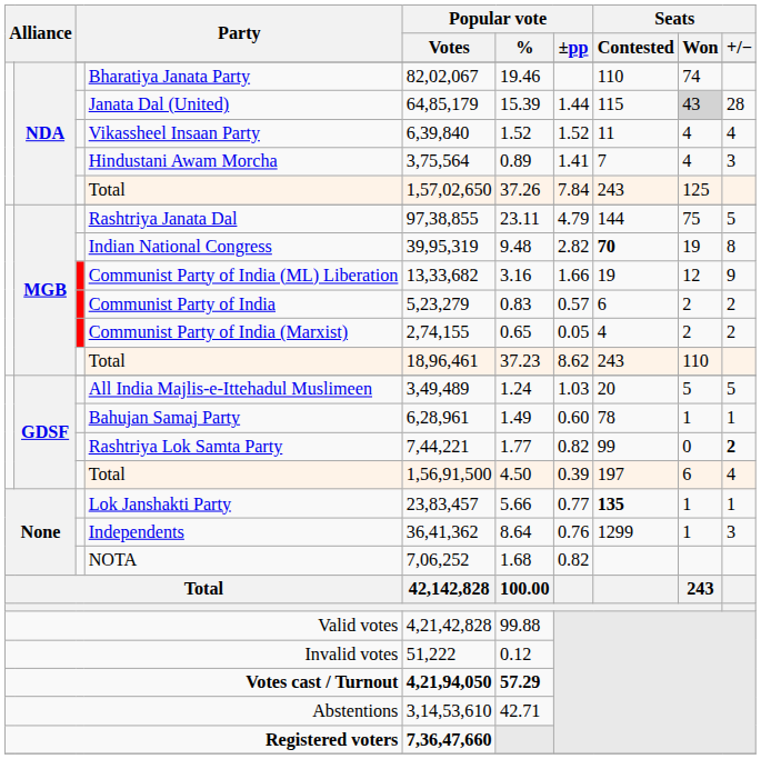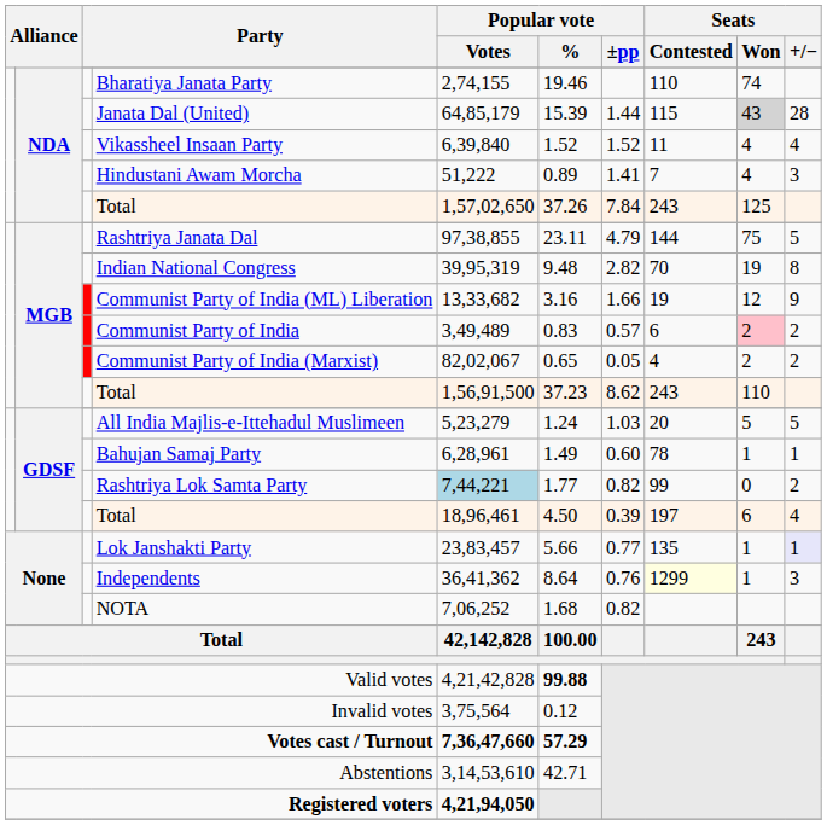Bharatiya Janata Party | Popular vote / Votes: 82,02,067 -> 2,74,155
Hindustani Awam Morcha | Popular vote / Votes: 3,75,564 -> 51,222
Indian National Congress | Seats / Contested: bold -> normal
Communist Party of India | Popular vote / Votes: 5,23,279 -> 3,49,489
Communist Party of India | Seats / Won: no background -> pink background
Communist Party of India (Marxist) | Popular vote / Votes: 2,74,155 -> 82,02,067
MGB / Total | Popular vote / Votes: 18,96,461 -> 1,56,91,500
All India Majlis-e-Ittehadul Muslimeen | Popular vote / Votes: 3,49,489 -> 5,23,279
Rashtriya Lok Samta Party | Popular vote / Votes: no background -> lightblue background
Rashtriya Lok Samta Party | Seats / +/−: bold -> normal
GDSF / Total | Popular vote / Votes: 1,56,91,500 -> 18,96,461
Lok Janshakti Party | Seats / Contested: bold -> normal
Lok Janshakti Party | Seats / +/−: no background -> lavender background
Independents | Seats / Contested: no background -> lightyellow background
Valid votes | Popular vote / %: normal -> bold
Invalid votes | Popular vote / Votes: 51,222 -> 3,75,564
Votes cast / Turnout | Popular vote / Votes: 4,21,94,050 -> 7,36,47,660
Registered voters | Popular vote / Votes: 7,36,47,660 -> 4,21,94,050
